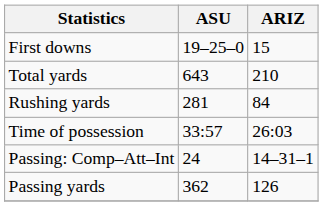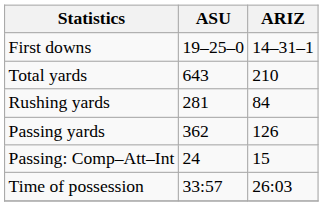First downs | ARIZ: 15 -> 14–31–1
rows swapped: Passing yards <-> Time of possession
Passing: Comp–Att–Int | ARIZ: 14–31–1 -> 15
